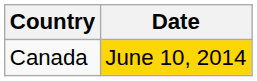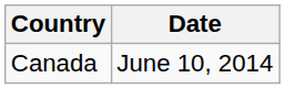Canada | Date: gold background -> no background
